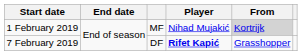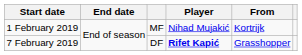1 February 2019 | From: lightgrey background -> no background
